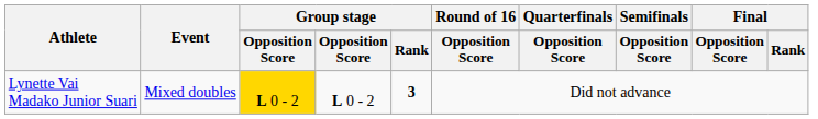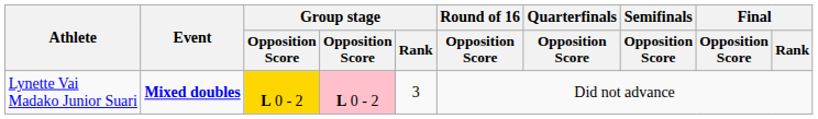Lynette Vai Madako Junior Suari | Event: normal -> bold
Lynette Vai Madako Junior Suari | column 4: no background -> pink background
Lynette Vai Madako Junior Suari | Group stage / Rank: bold -> normal
